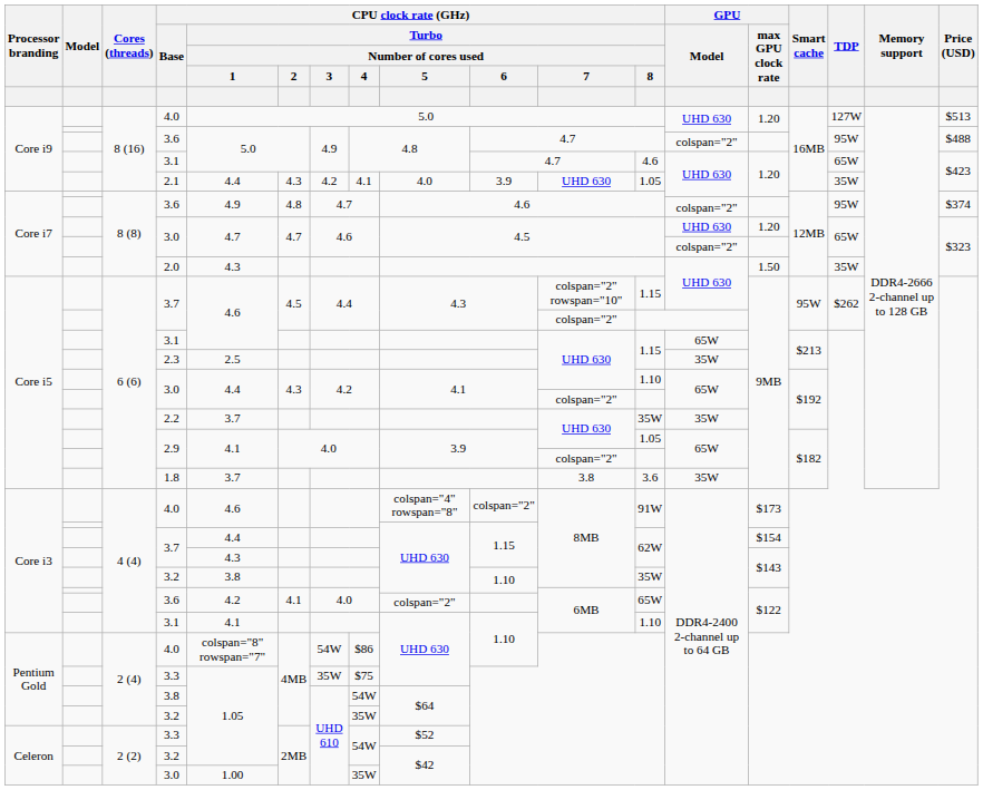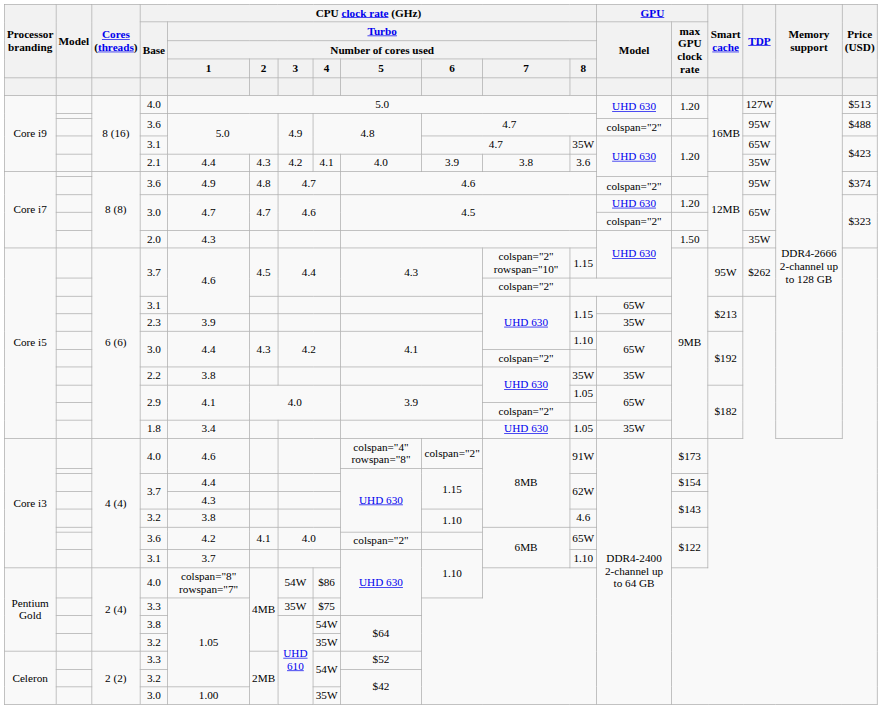Core i9 / 3.1 | CPU clock rate (GHz) / Turbo / Number of cores used / 8: 4.6 -> 35W
2.1 | CPU clock rate (GHz) / Turbo / Number of cores used / 7: UHD 630 -> 3.8
2.1 | CPU clock rate (GHz) / Turbo / Number of cores used / 8: 1.05 -> 3.6
2.3 | CPU clock rate (GHz) / Turbo / Number of cores used / 1: 2.5 -> 3.9
2.2 | CPU clock rate (GHz) / Turbo / Number of cores used / 1: 3.7 -> 3.8
1.8 | CPU clock rate (GHz) / Turbo / Number of cores used / 1: 3.7 -> 3.4
1.8 | CPU clock rate (GHz) / Turbo / Number of cores used / 7: 3.8 -> UHD 630
1.8 | CPU clock rate (GHz) / Turbo / Number of cores used / 8: 3.6 -> 1.05
Core i3 / 3.2 | CPU clock rate (GHz) / Turbo / Number of cores used / 8: 35W -> 4.6
Core i3 / 3.1 | CPU clock rate (GHz) / Turbo / Number of cores used / 1: 4.1 -> 3.7
